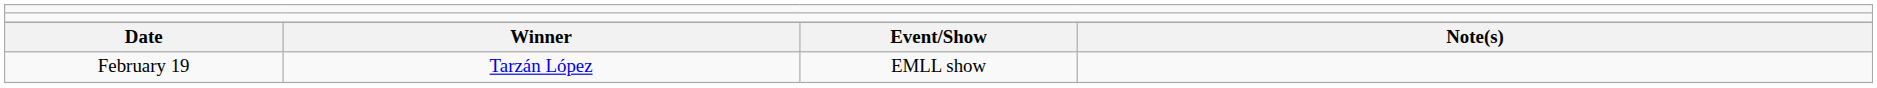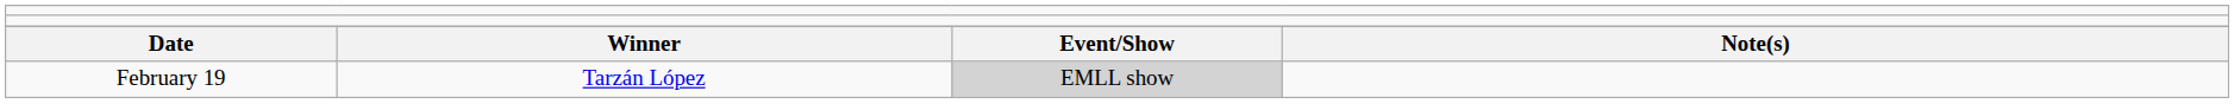February 19 | column 3: no background -> lightgrey background
